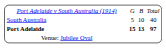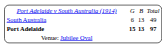South Australia | column 2: 5 -> 6
South Australia | column 3: 10 -> 13
South Australia | column 4: 40 -> 49
